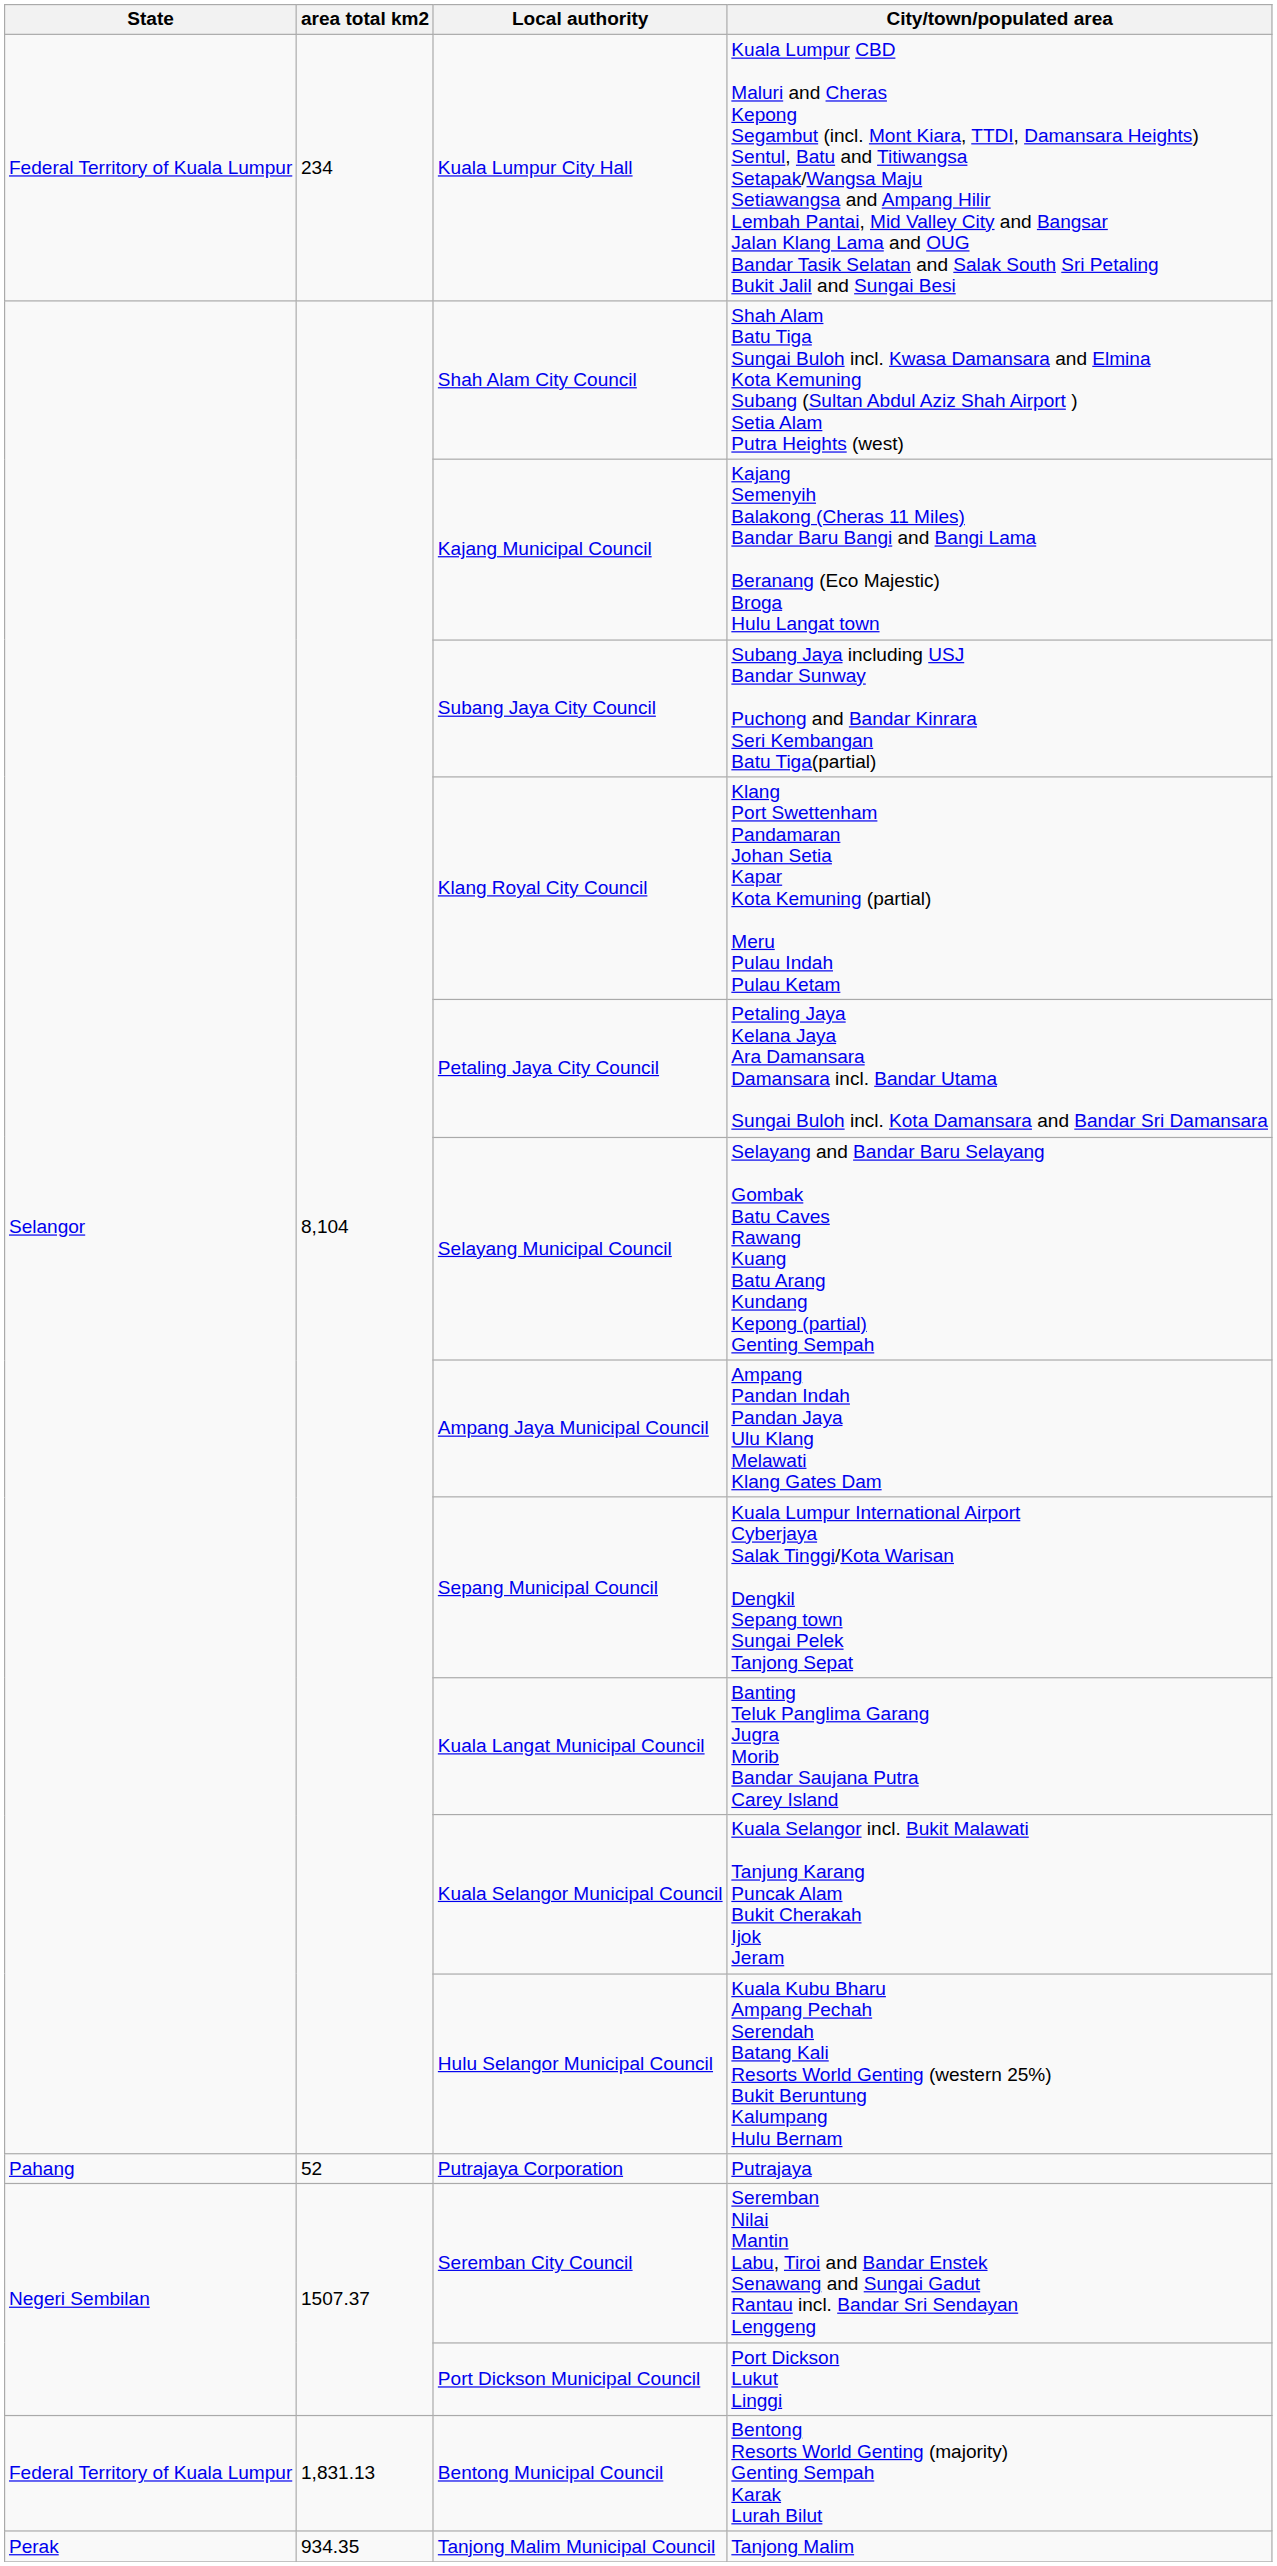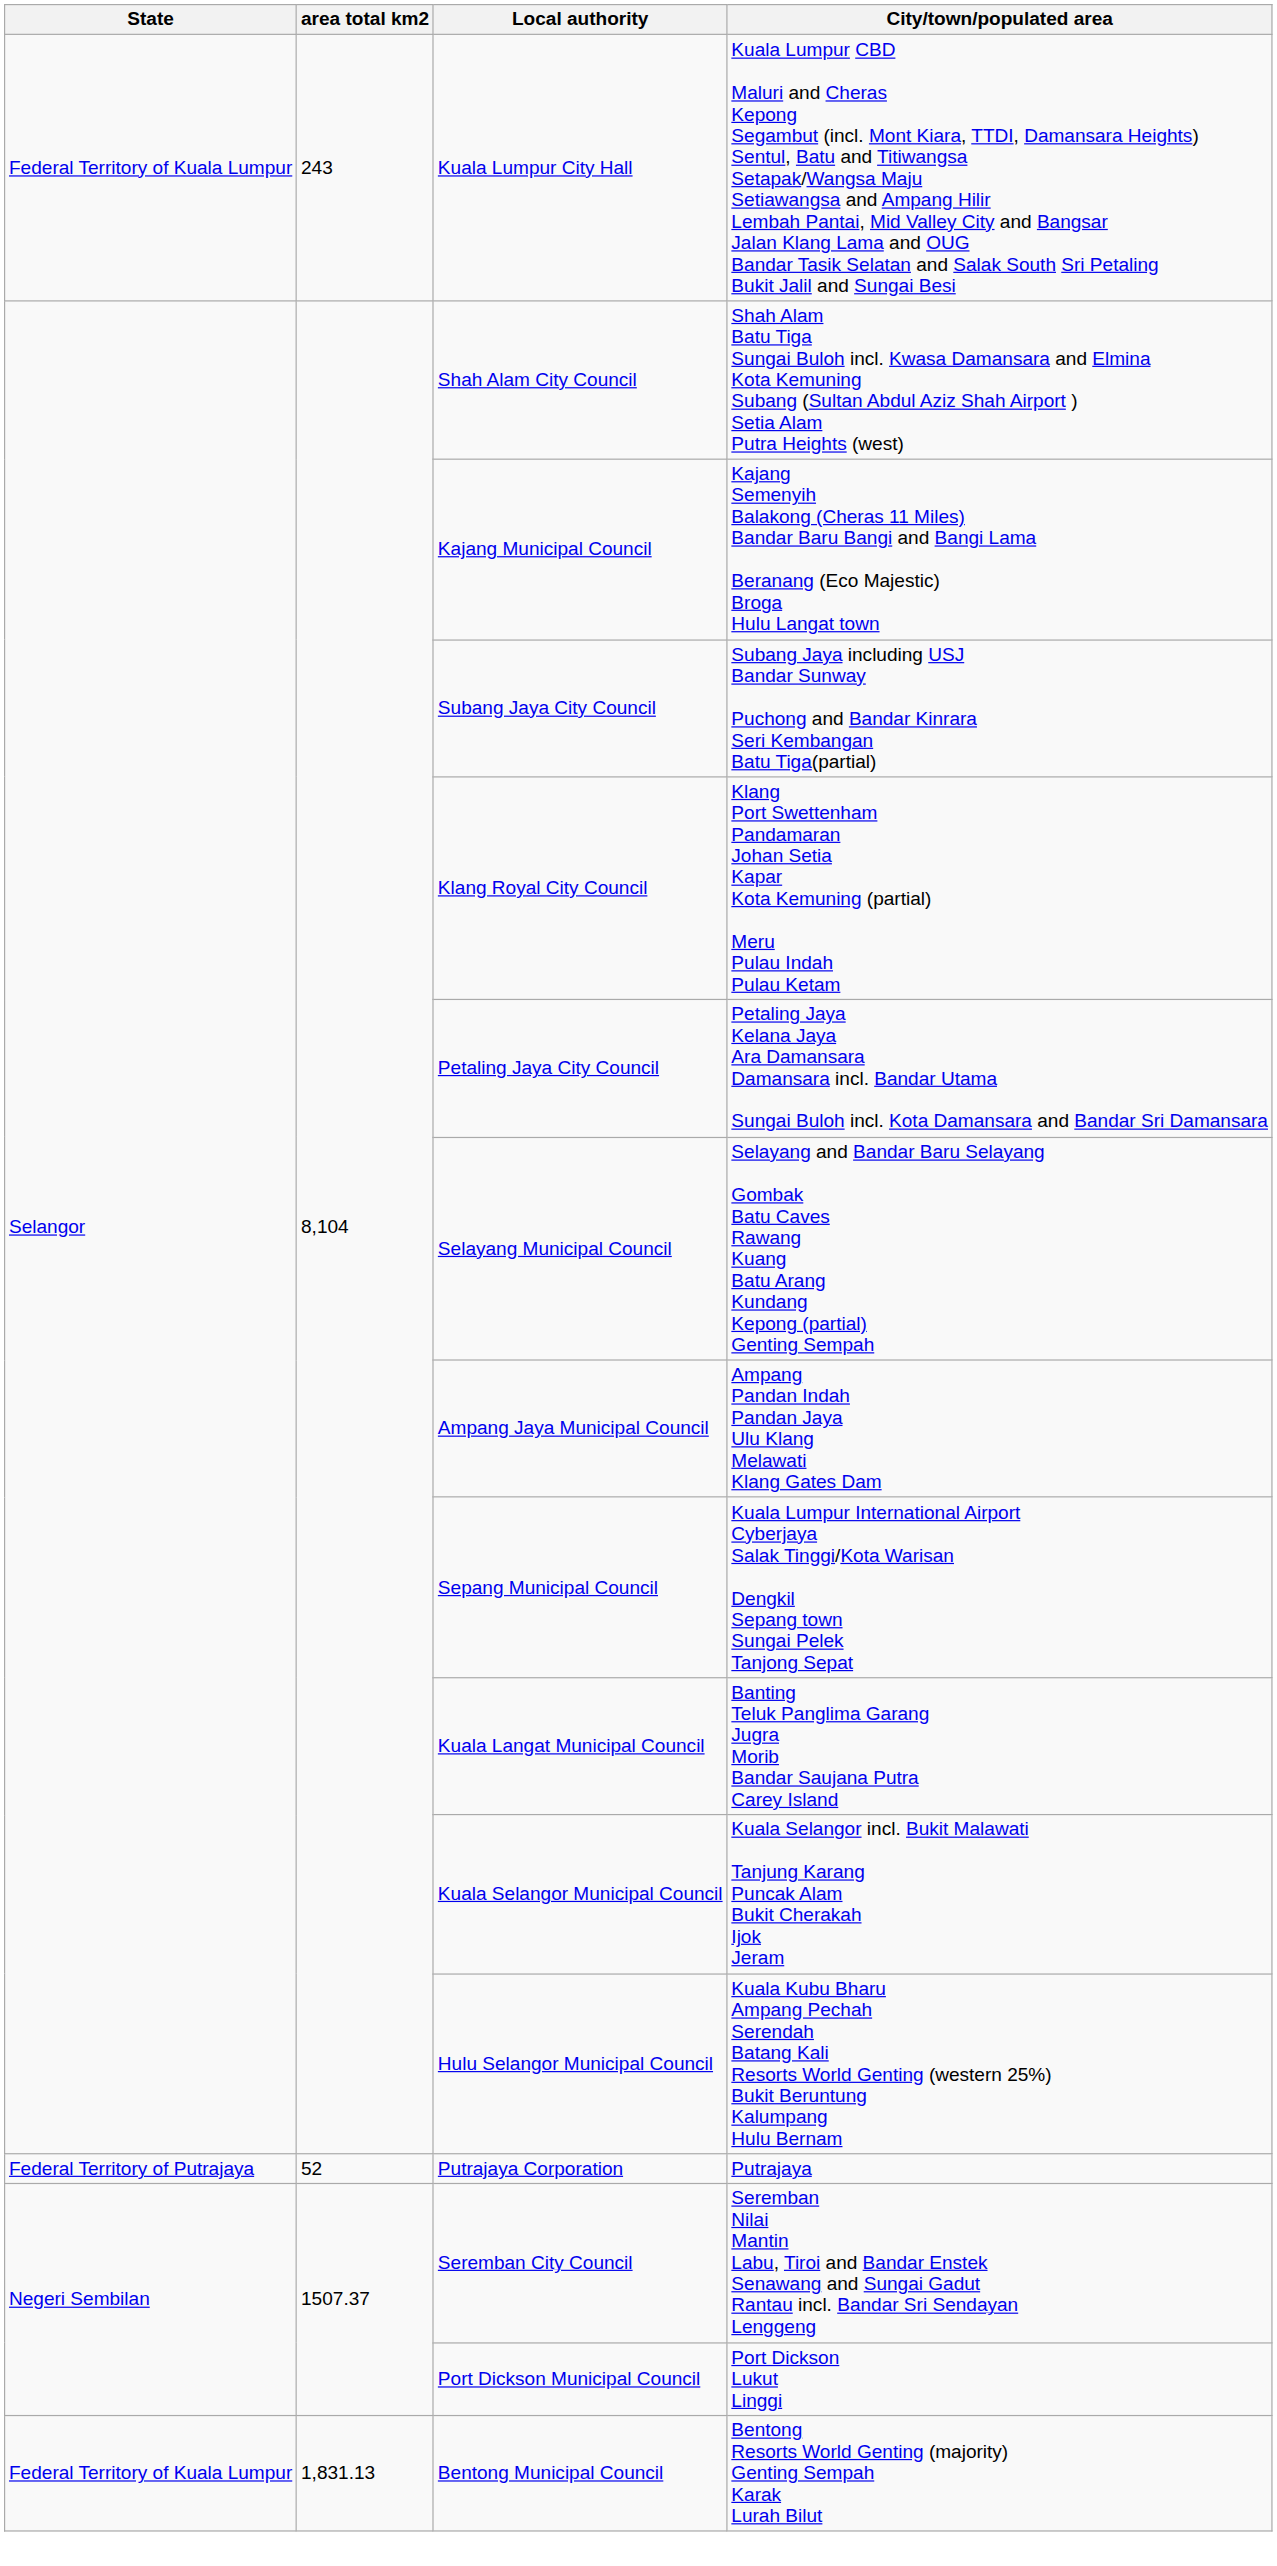Kuala Lumpur City Hall | area total km2: 234 -> 243
Putrajaya Corporation | State: Pahang -> Federal Territory of Putrajaya
- row: Perak | 934.35 | Tanjong Malim Municipal Council | Tanjong Malim
